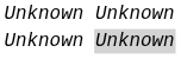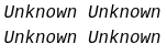row 2 | column 2: lightgrey background -> no background
